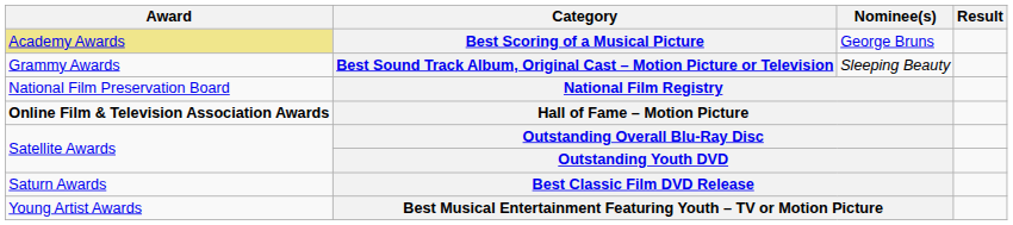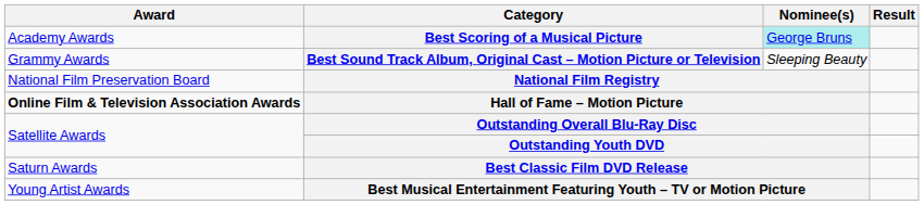Best Scoring of a Musical Picture | Award: khaki background -> no background
Best Scoring of a Musical Picture | Nominee(s): no background -> paleturquoise background
